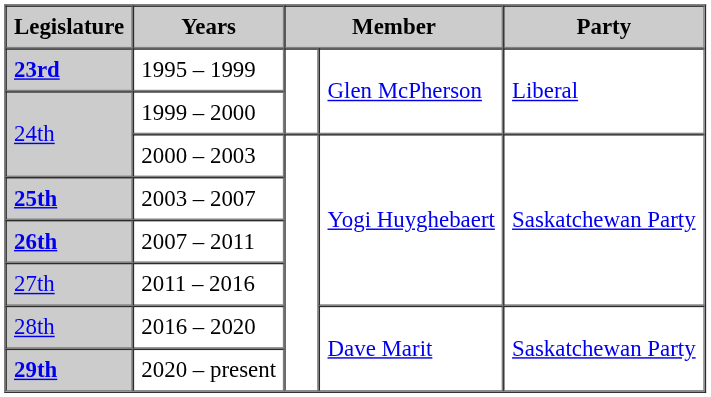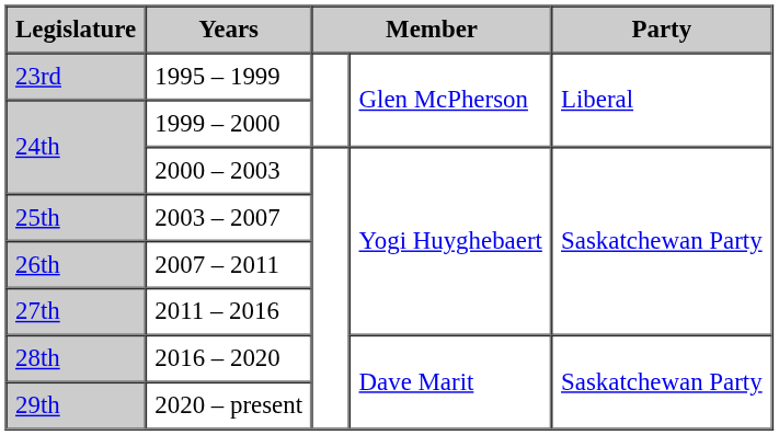1995 – 1999 | Legislature: bold -> normal
2003 – 2007 | Legislature: bold -> normal
2007 – 2011 | Legislature: bold -> normal
2020 – present | Legislature: bold -> normal
